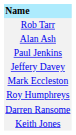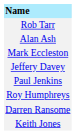row 4 | column 1: Paul Jenkins -> Mark Eccleston
row 6 | column 1: Mark Eccleston -> Paul Jenkins
